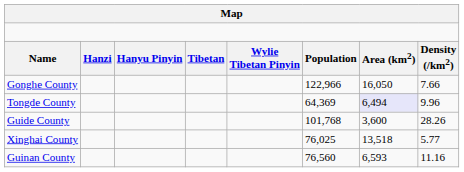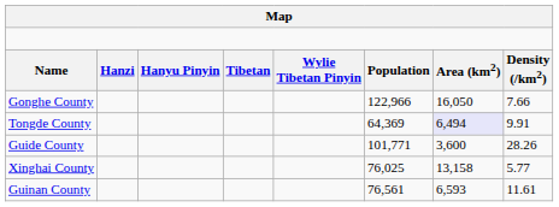Tongde County | column 8: 9.96 -> 9.91
Guide County | column 6: 101,768 -> 101,771
Xinghai County | column 7: 13,518 -> 13,158
Guinan County | column 6: 76,560 -> 76,561
Guinan County | column 8: 11.16 -> 11.61
